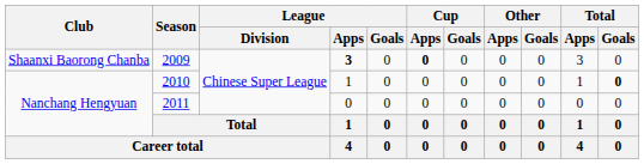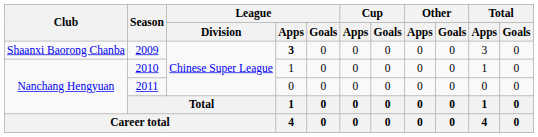2009 | Cup / Apps: bold -> normal
2010 | Total / Goals: bold -> normal
